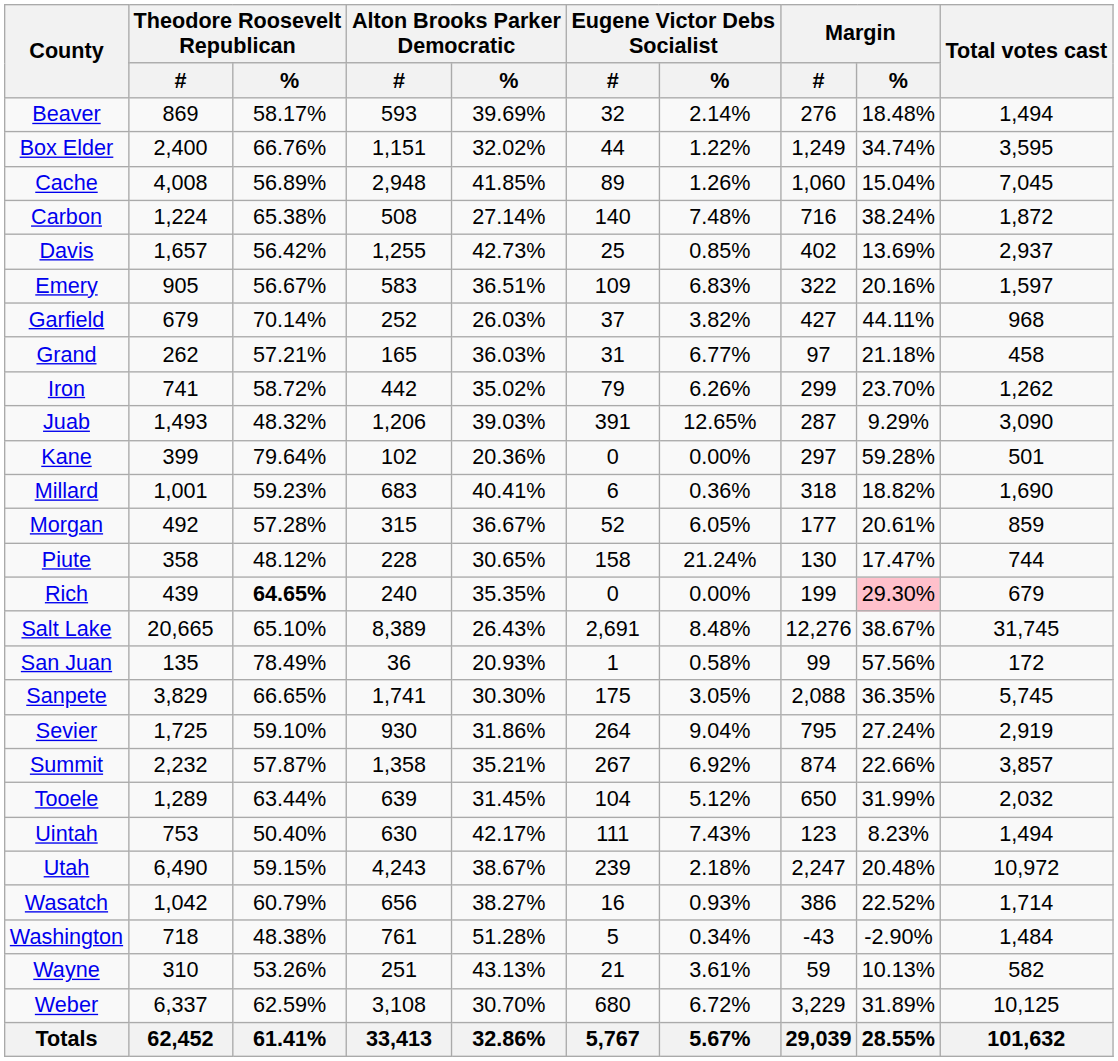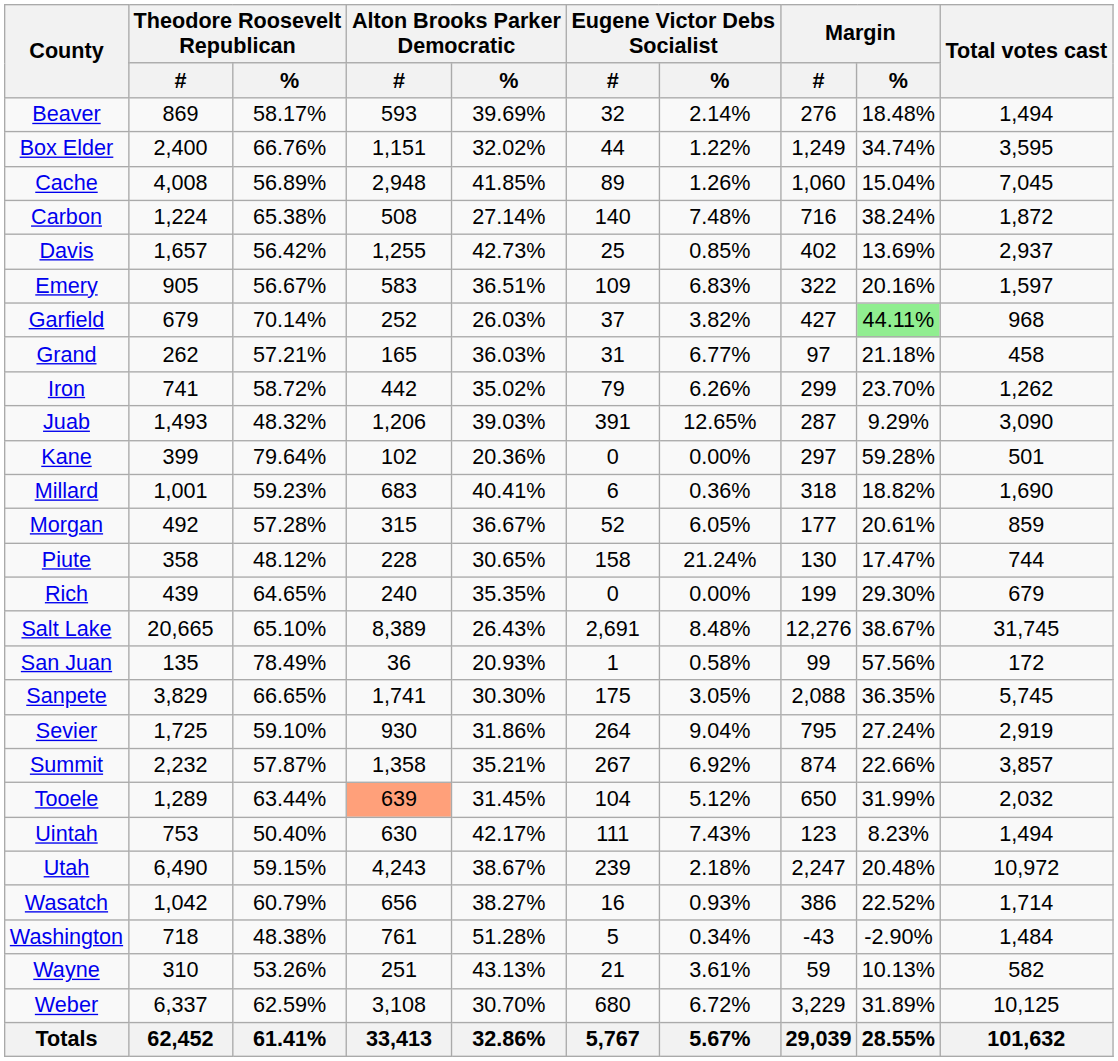Garfield | Margin / %: no background -> lightgreen background
Rich | Theodore Roosevelt Republican / %: bold -> normal
Rich | Margin / %: pink background -> no background
Tooele | Alton Brooks Parker Democratic / #: no background -> lightsalmon background
